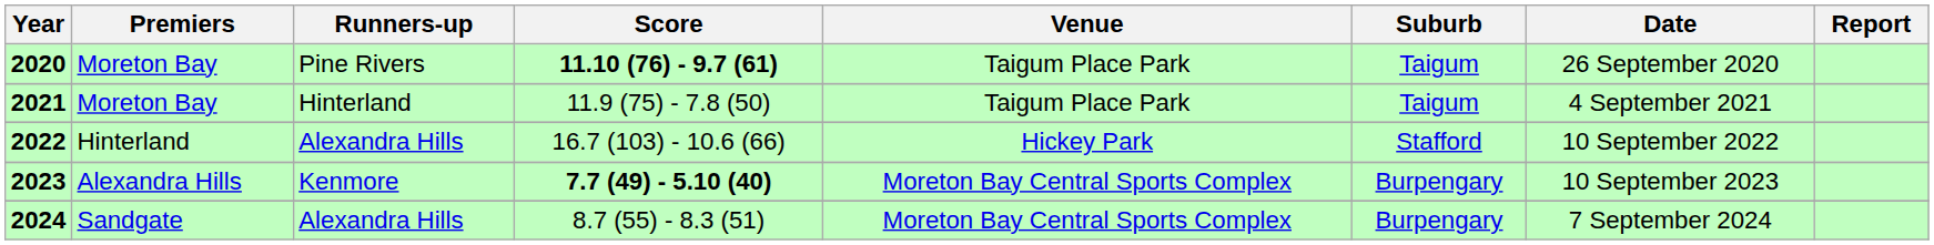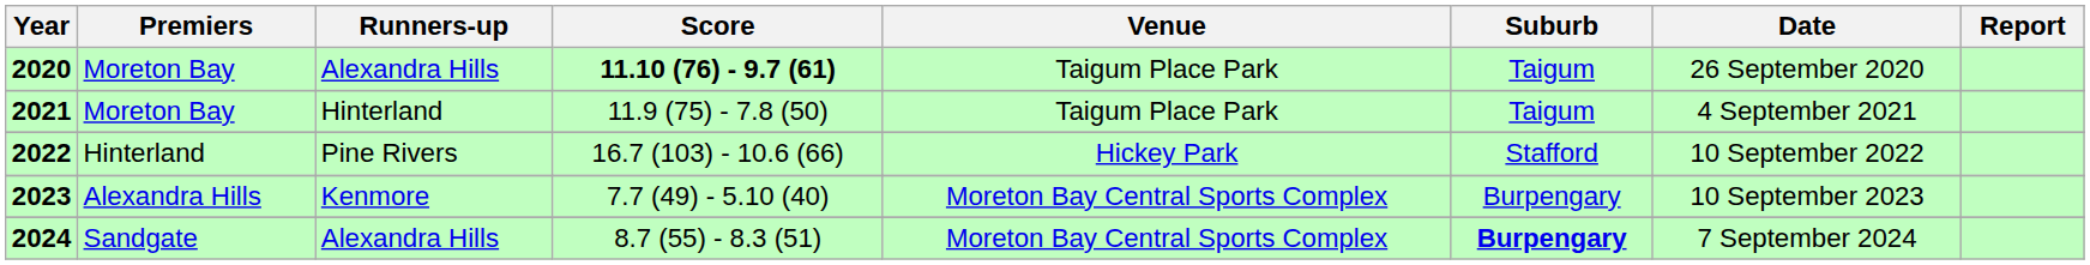2020 | Runners-up: Pine Rivers -> Alexandra Hills
2022 | Runners-up: Alexandra Hills -> Pine Rivers
2023 | Score: bold -> normal
2024 | Suburb: normal -> bold
